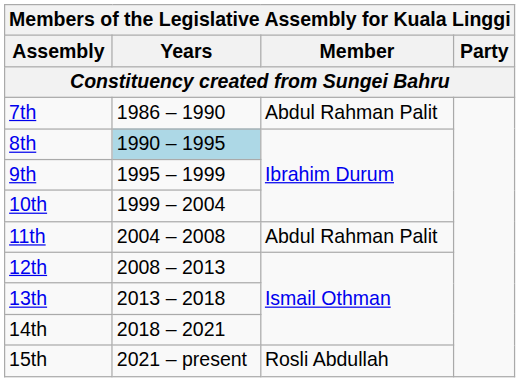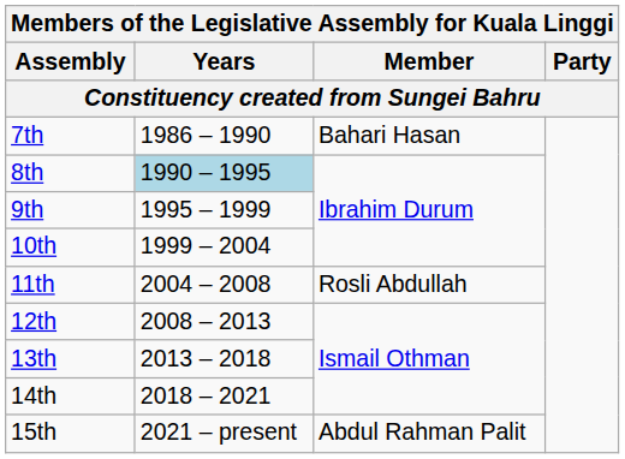7th | Member: Abdul Rahman Palit -> Bahari Hasan
11th | Member: Abdul Rahman Palit -> Rosli Abdullah
15th | Member: Rosli Abdullah -> Abdul Rahman Palit
